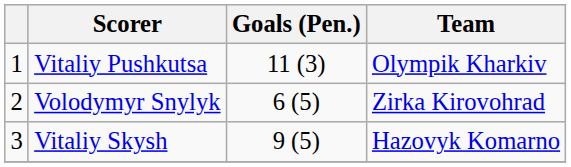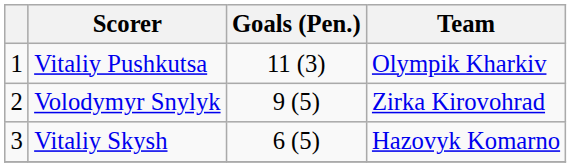Volodymyr Snylyk | Goals (Pen.): 6 (5) -> 9 (5)
Vitaliy Skysh | Goals (Pen.): 9 (5) -> 6 (5)
